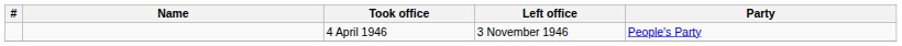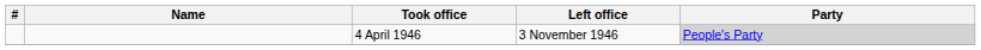4 April 1946 | Party: no background -> lightgrey background
